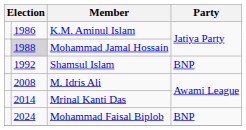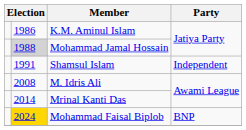Shamsul Islam | column 2: 1992 -> 1991
Shamsul Islam | Party: BNP -> Independent
Mohammad Faisal Biplob | column 2: no background -> gold background
